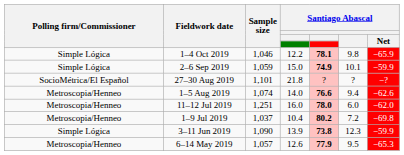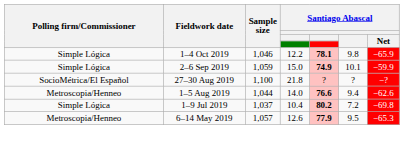27–30 Aug 2019 | Sample size: 1,101 -> 1,100
1–5 Aug 2019 | Sample size: 1,074 -> 1,044
- row: Metroscopia/Henneo | 11–12 Jul 2019 | 1,251 | 16.0 | 78.0 | 6.0 | −62.0
1–9 Jul 2019 | Polling firm/Commissioner: Metroscopia/Henneo -> Simple Lógica
- row: Simple Lógica | 3–11 Jun 2019 | 1,090 | 13.9 | 73.8 | 12.3 | −59.9
